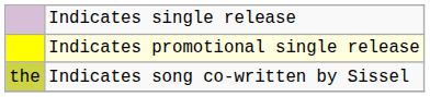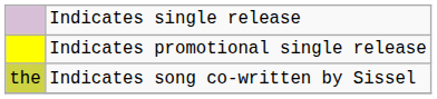row 2 | column 2: lightyellow background -> no background
